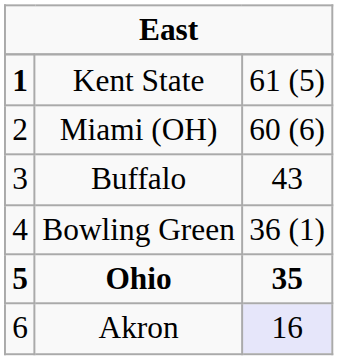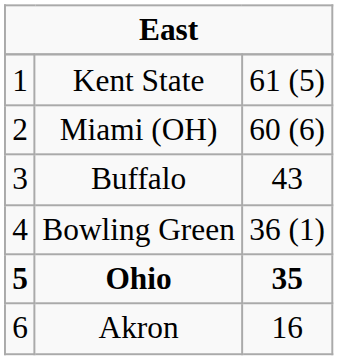Kent State | column 1: bold -> normal
Akron | column 3: lavender background -> no background
